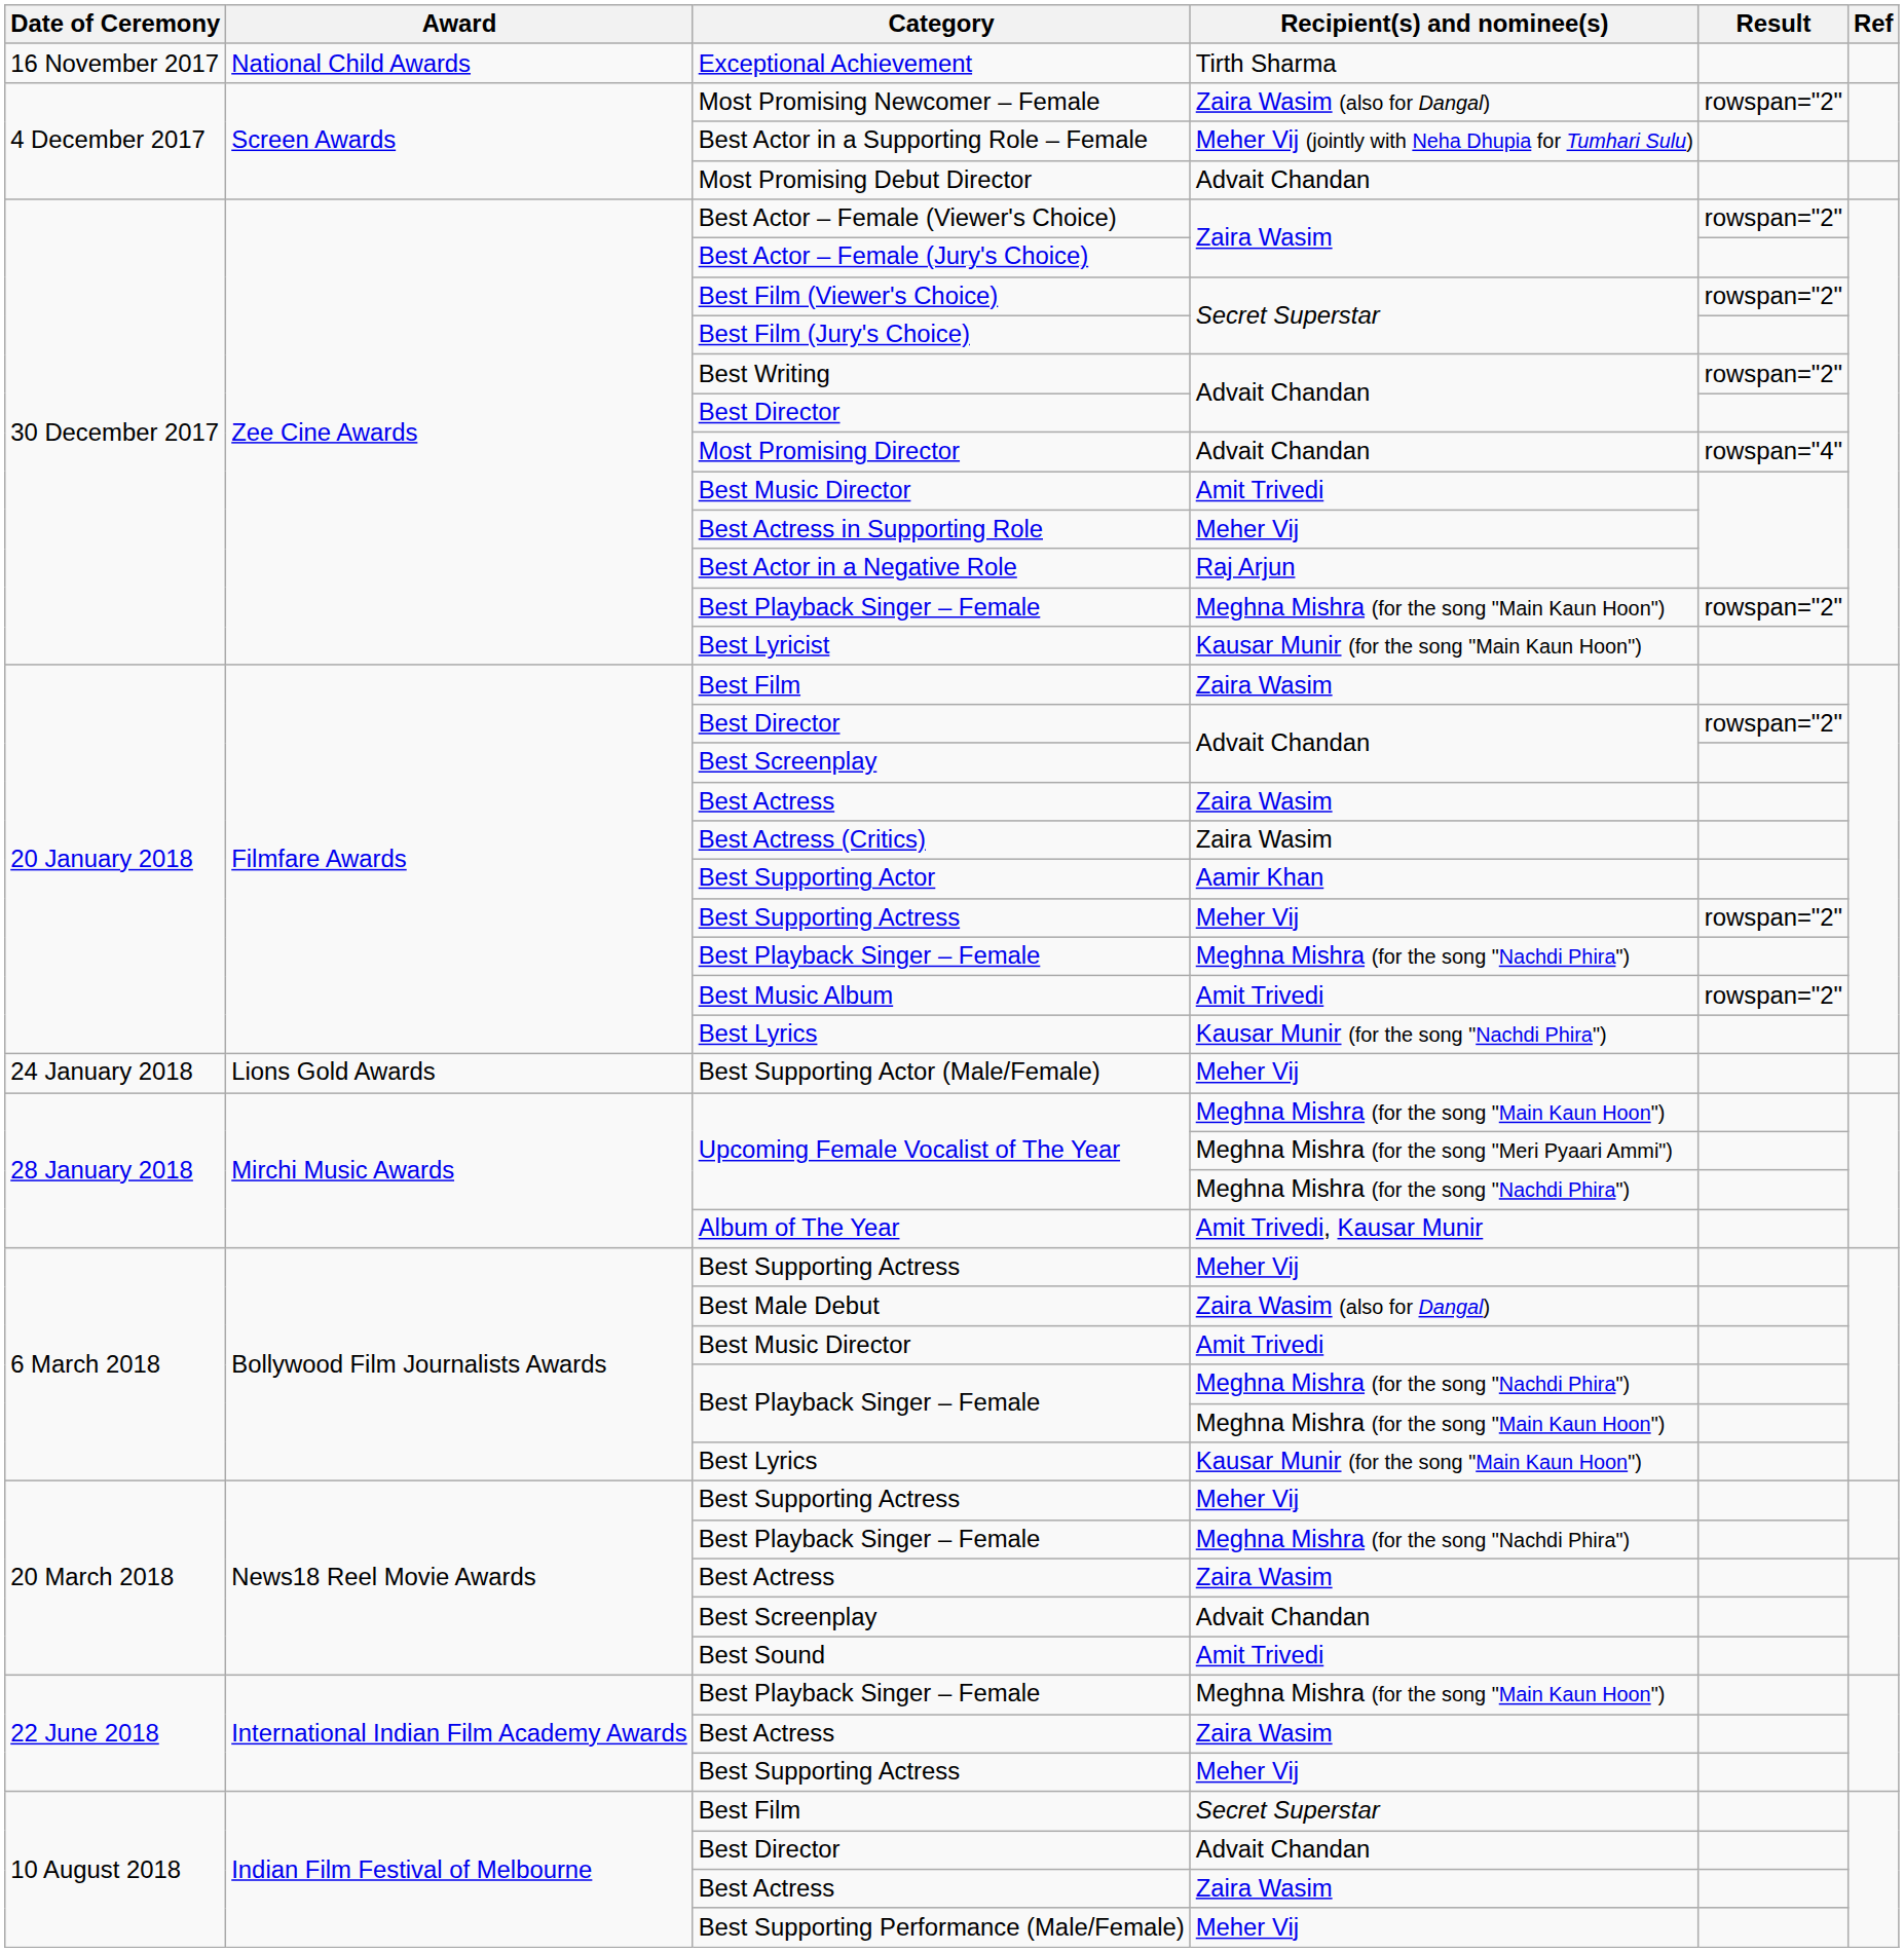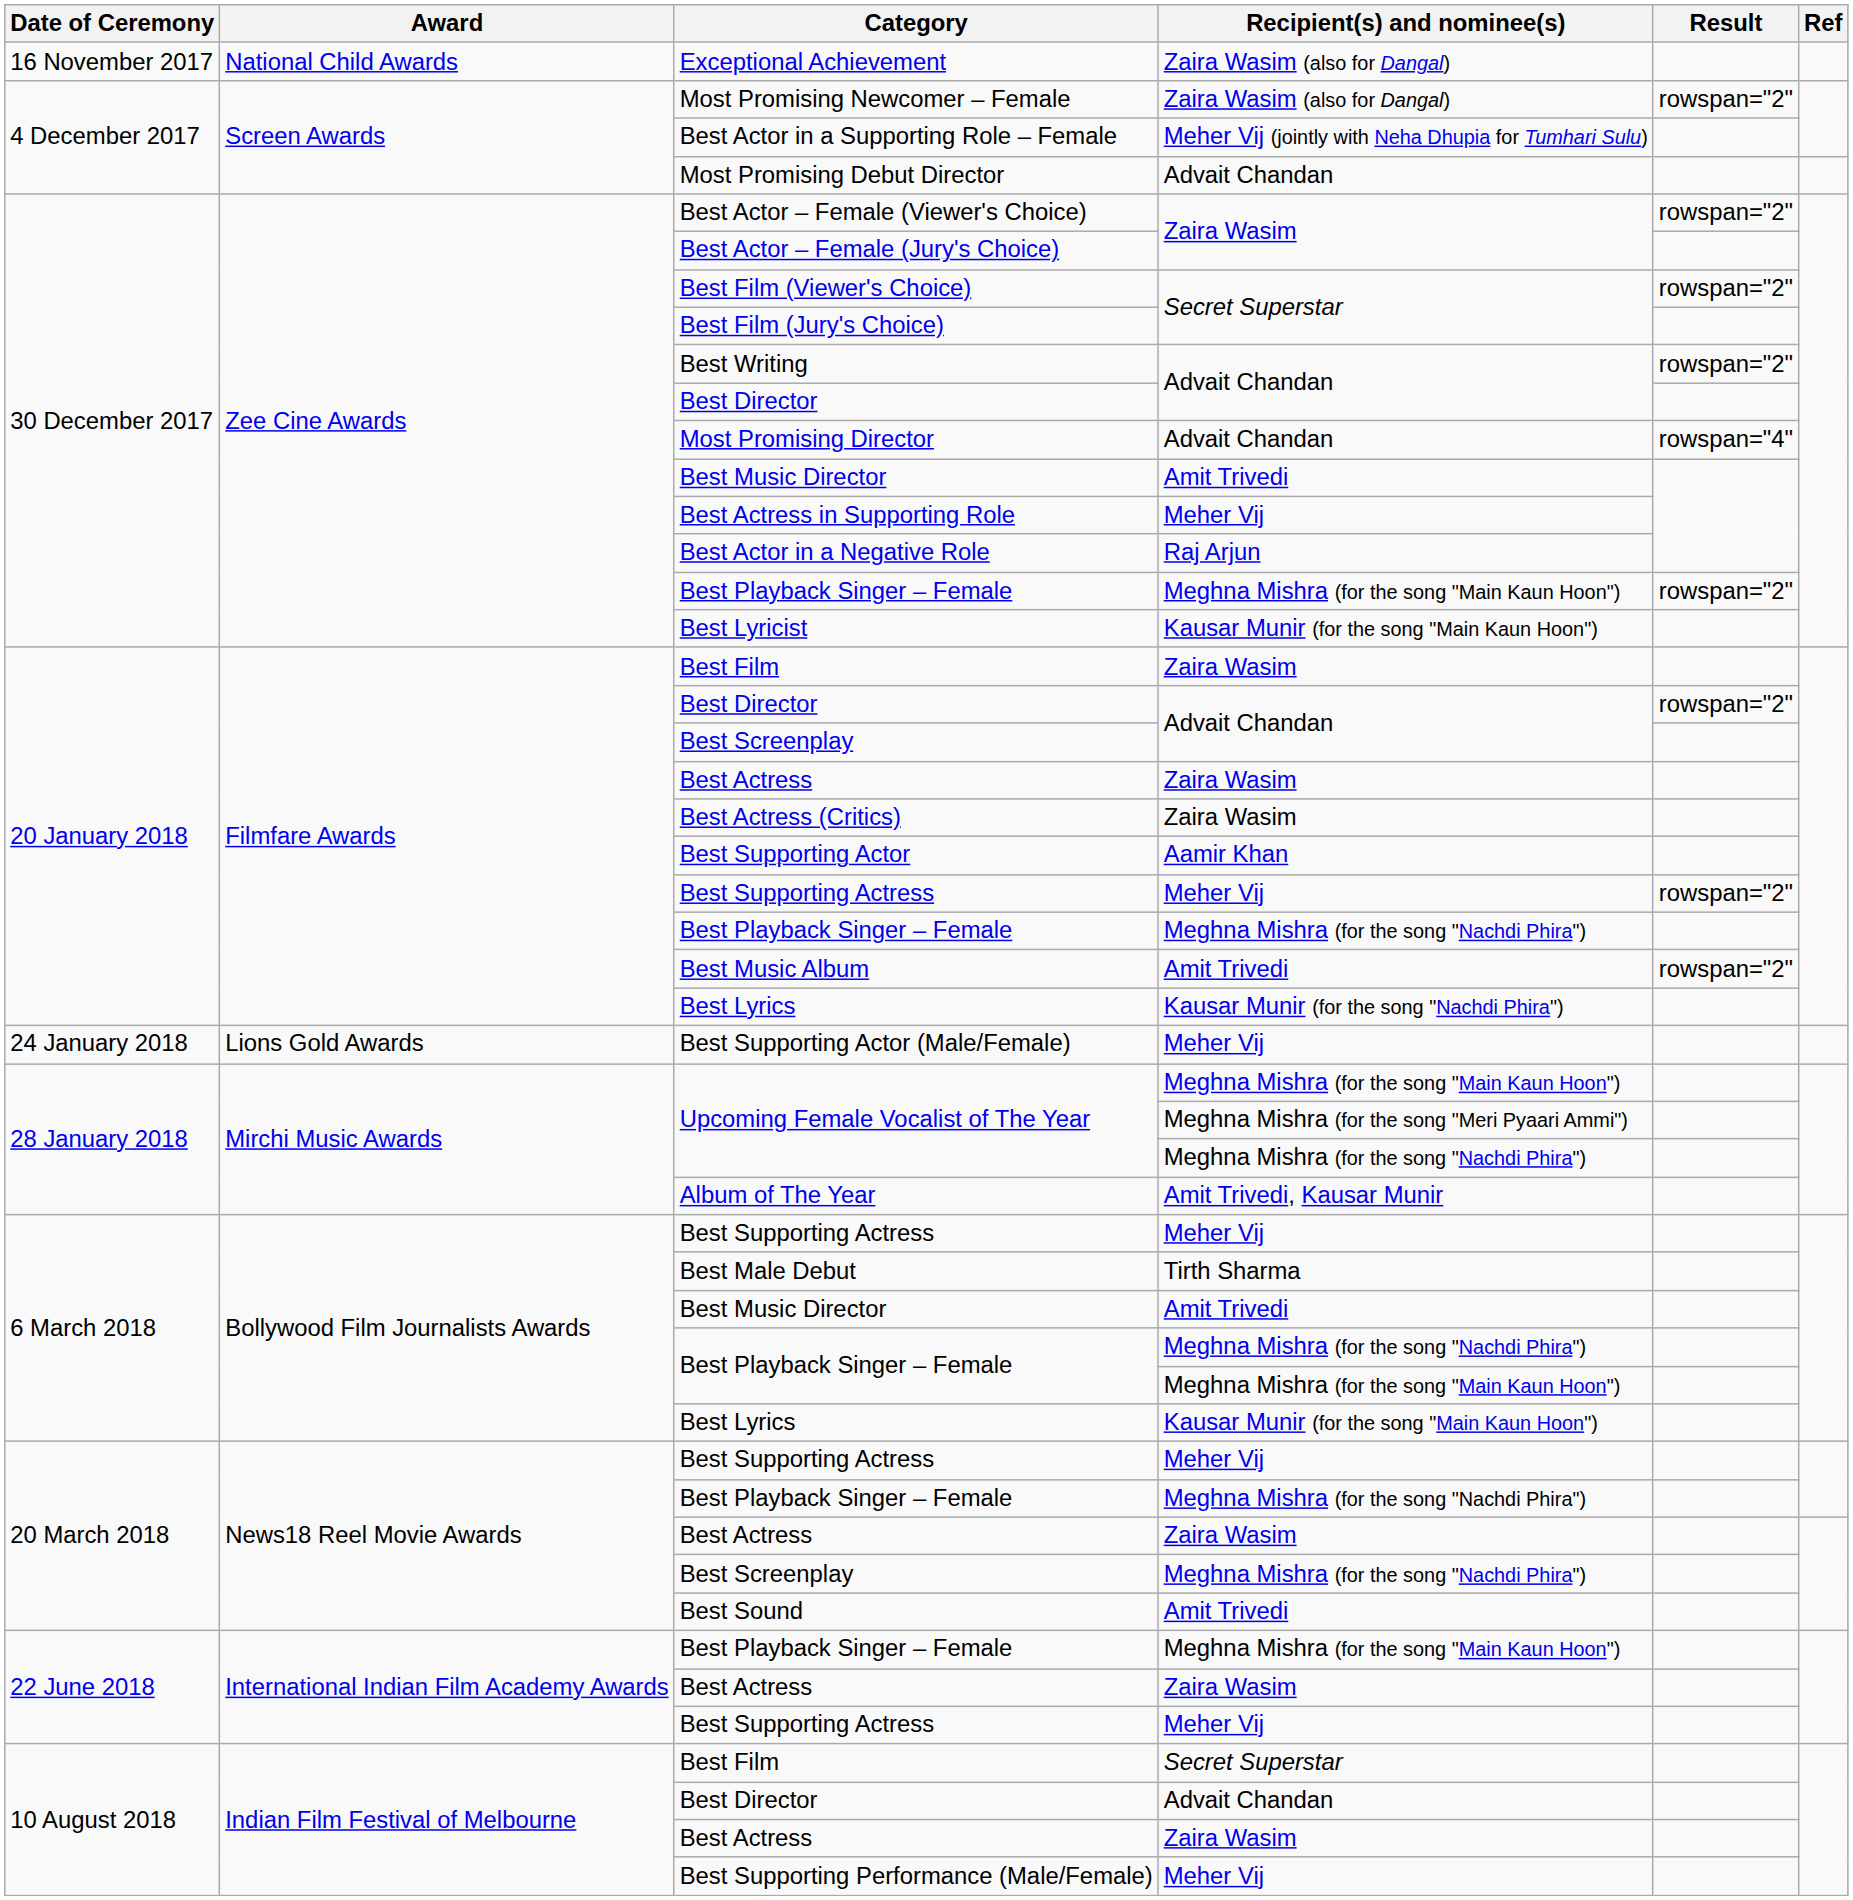Exceptional Achievement | Recipient(s) and nominee(s): Tirth Sharma -> Zaira Wasim (also for Dangal)
Best Male Debut | Recipient(s) and nominee(s): Zaira Wasim (also for Dangal) -> Tirth Sharma
20 March 2018 / Best Screenplay | Recipient(s) and nominee(s): Advait Chandan -> Meghna Mishra (for the song "Nachdi Phira")
